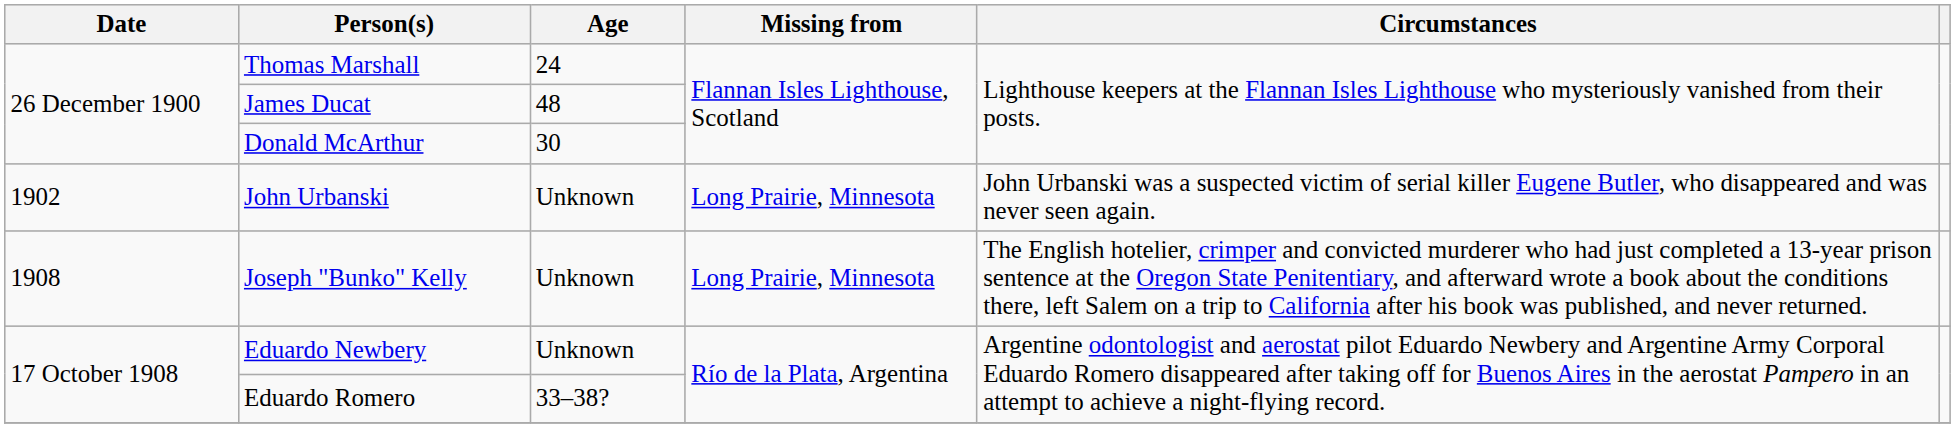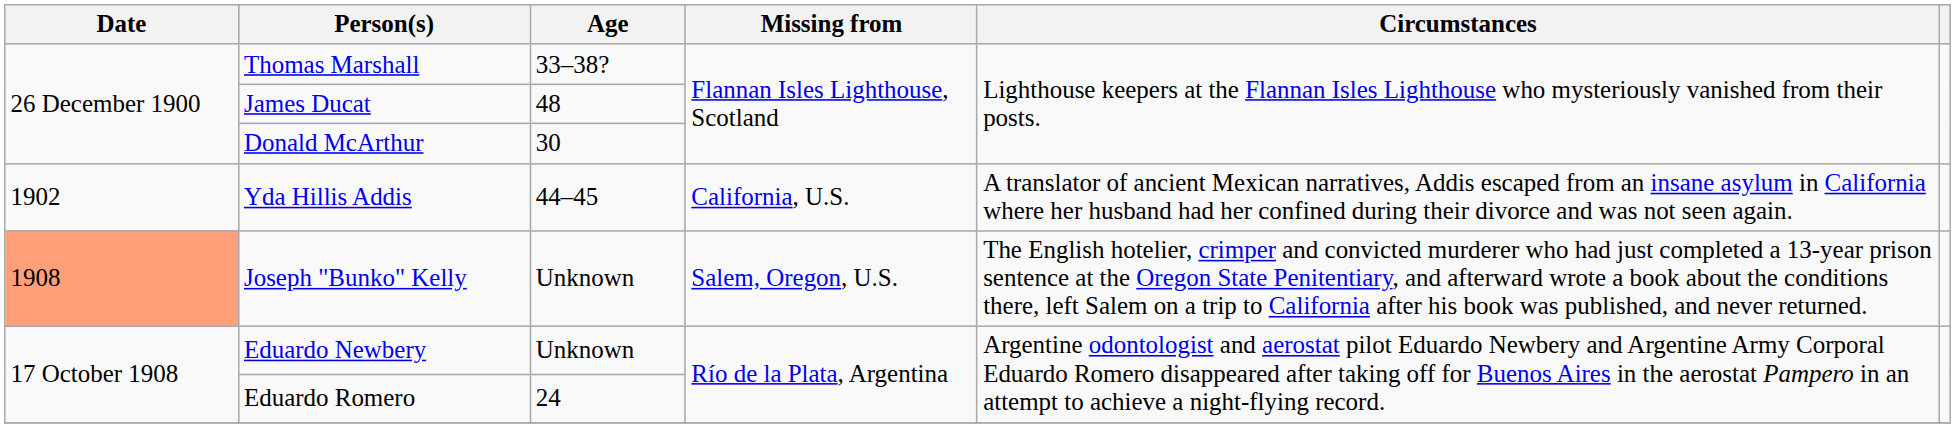Thomas Marshall | Age: 24 -> 33–38?
- row: 1902 | John Urbanski | Unknown | Long Prairie, Minnesota | John Urbanski was a suspected victim of serial killer Eugene Butler, who disappeared and was never seen again.
+ row: 1902 | Yda Hillis Addis | 44–45 | California, U.S. | A translator of ancient Mexican narratives, Addis escaped from an insane asylum in California where her husband had her confined during their divorce and was not seen again.
Joseph "Bunko" Kelly | Date: no background -> lightsalmon background
Joseph "Bunko" Kelly | Missing from: Long Prairie, Minnesota -> Salem, Oregon, U.S.
Eduardo Romero | Age: 33–38? -> 24
